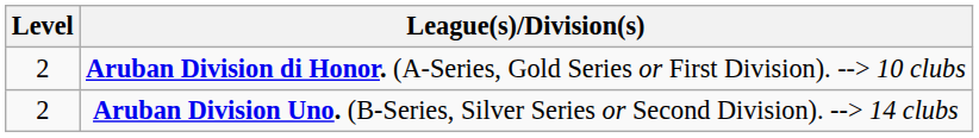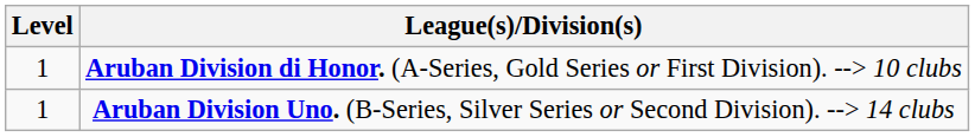row 2 | Level: 2 -> 1
row 3 | Level: 2 -> 1
